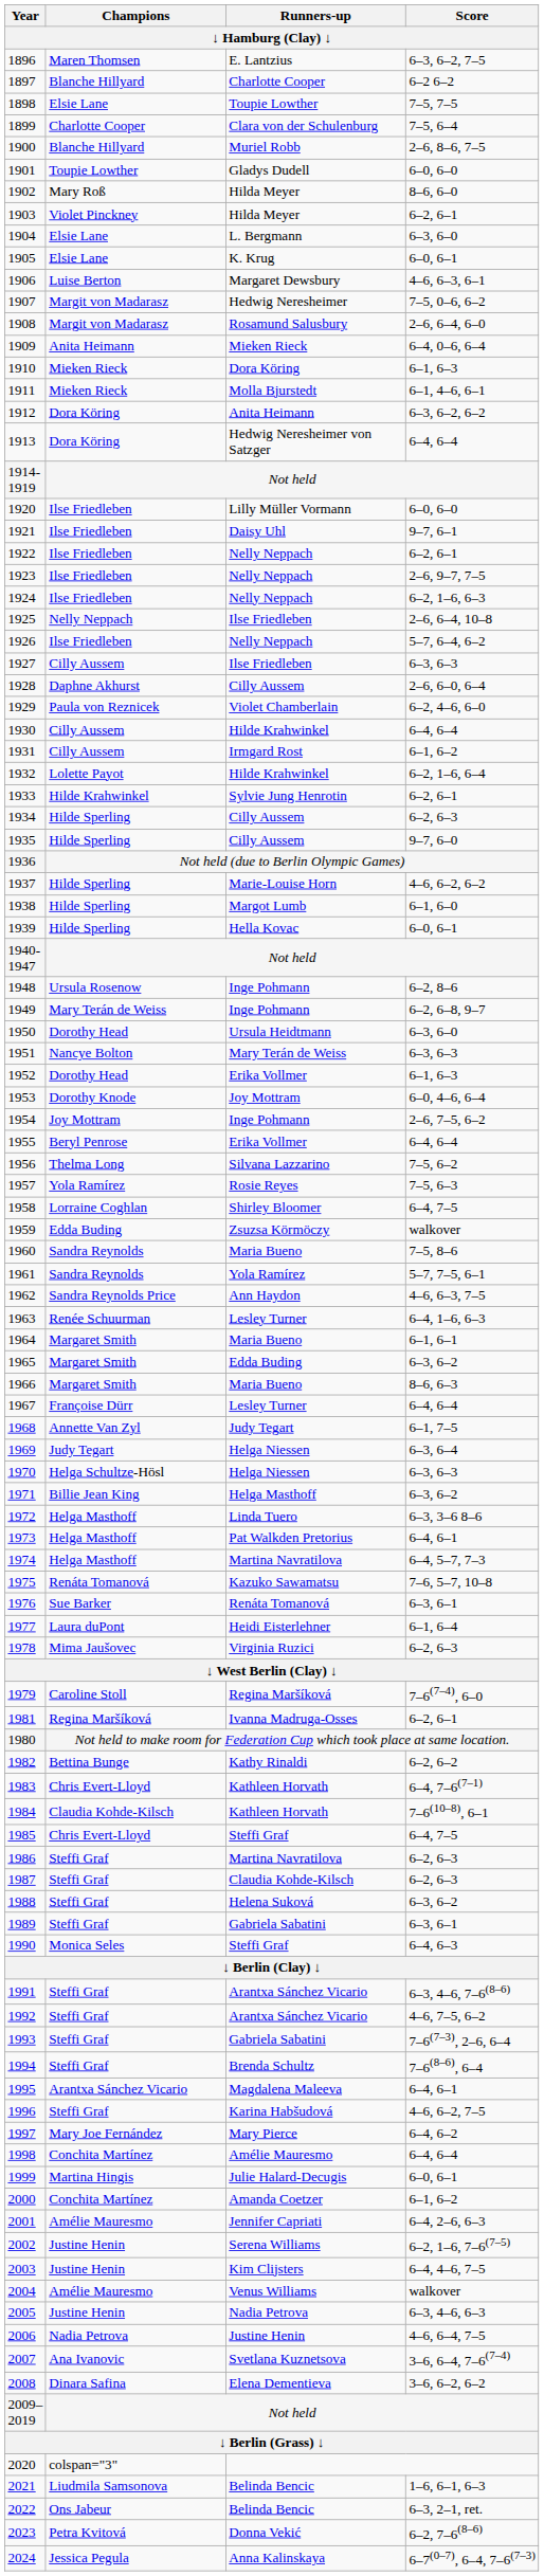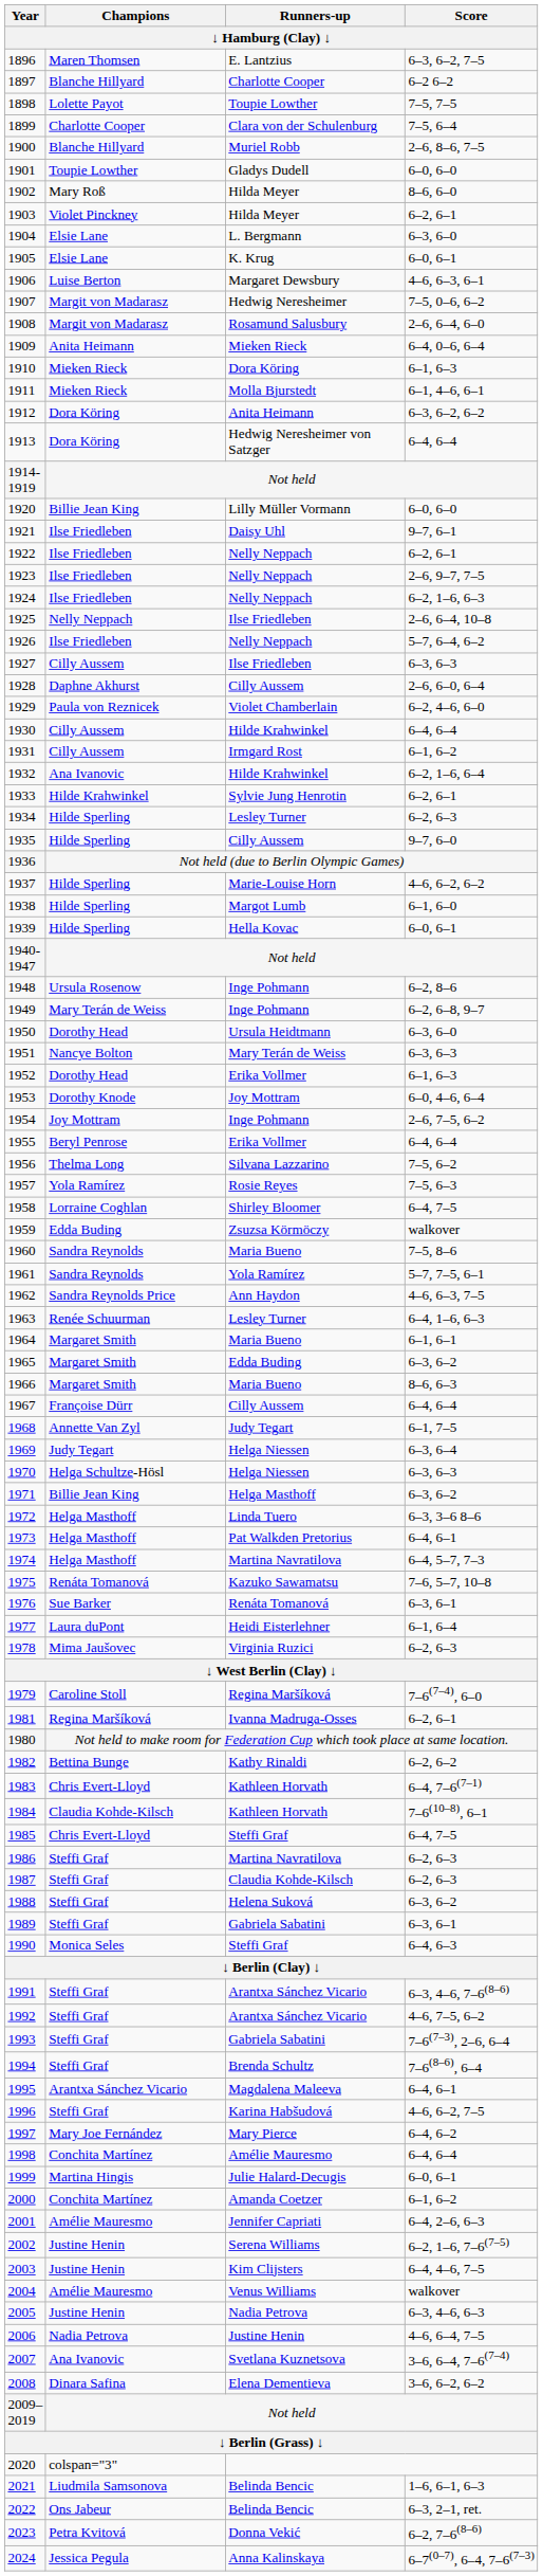1898 | Champions: Elsie Lane -> Lolette Payot
1920 | Champions: Ilse Friedleben -> Billie Jean King
1932 | Champions: Lolette Payot -> Ana Ivanovic
1934 | Runners-up: Cilly Aussem -> Lesley Turner
1967 | Runners-up: Lesley Turner -> Cilly Aussem
